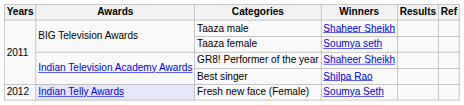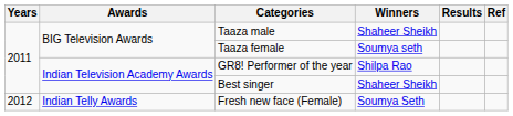GR8! Performer of the year | Winners: Shaheer Sheikh -> Shilpa Rao
Best singer | Winners: Shilpa Rao -> Shaheer Sheikh
Fresh new face (Female) | Awards: lavender background -> no background
